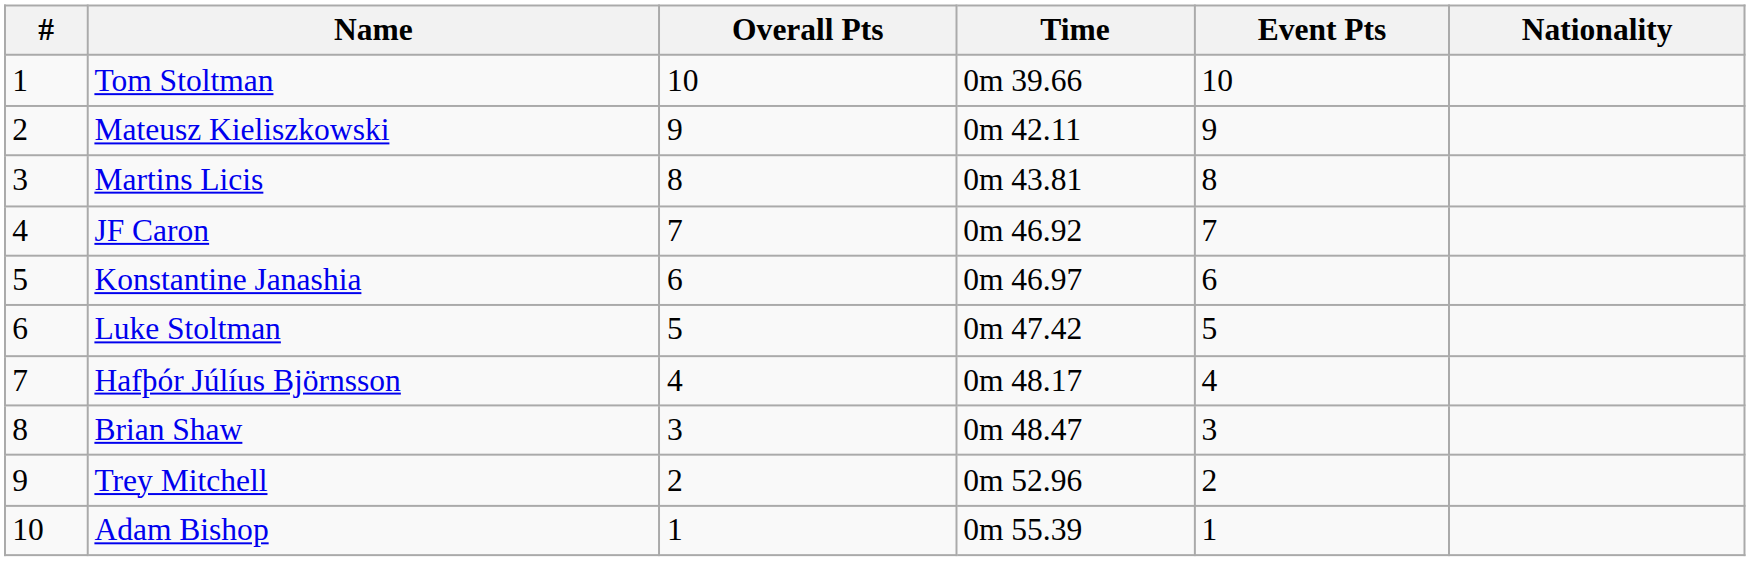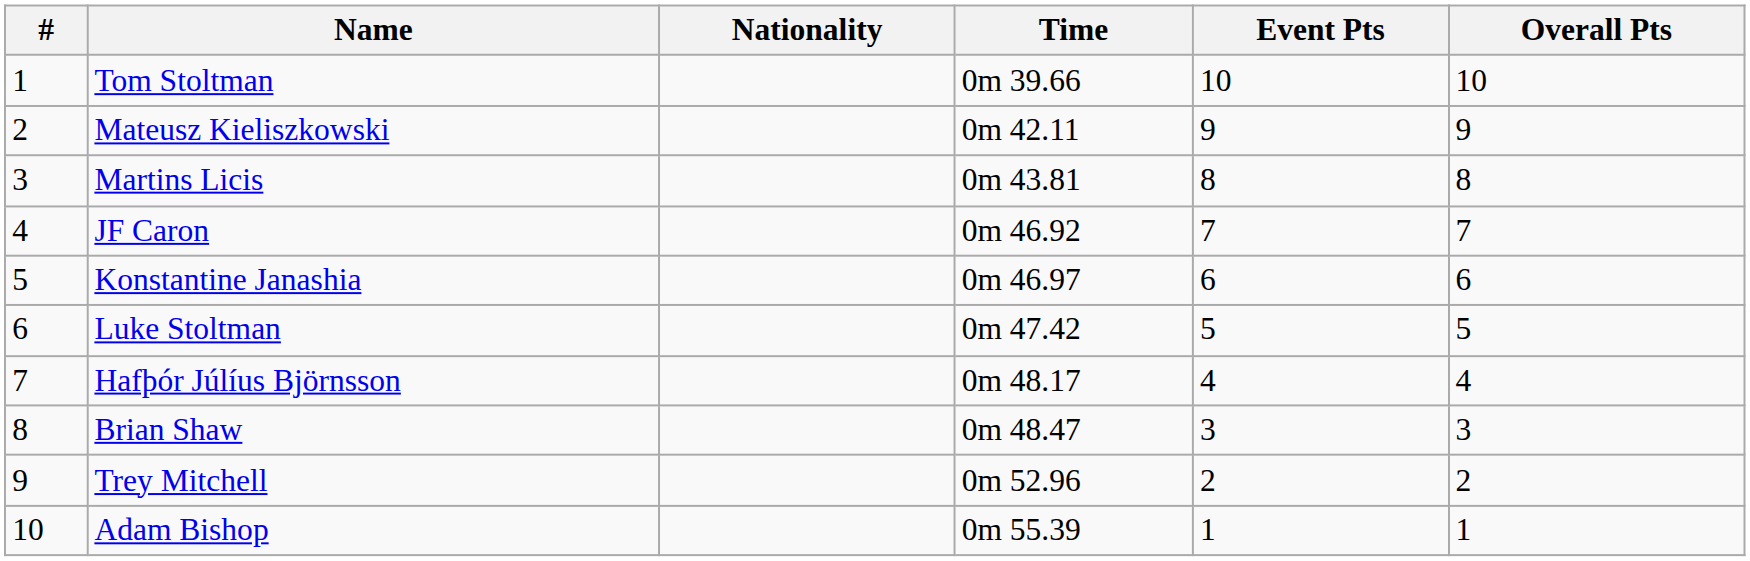columns swapped: Nationality <-> Overall Pts
